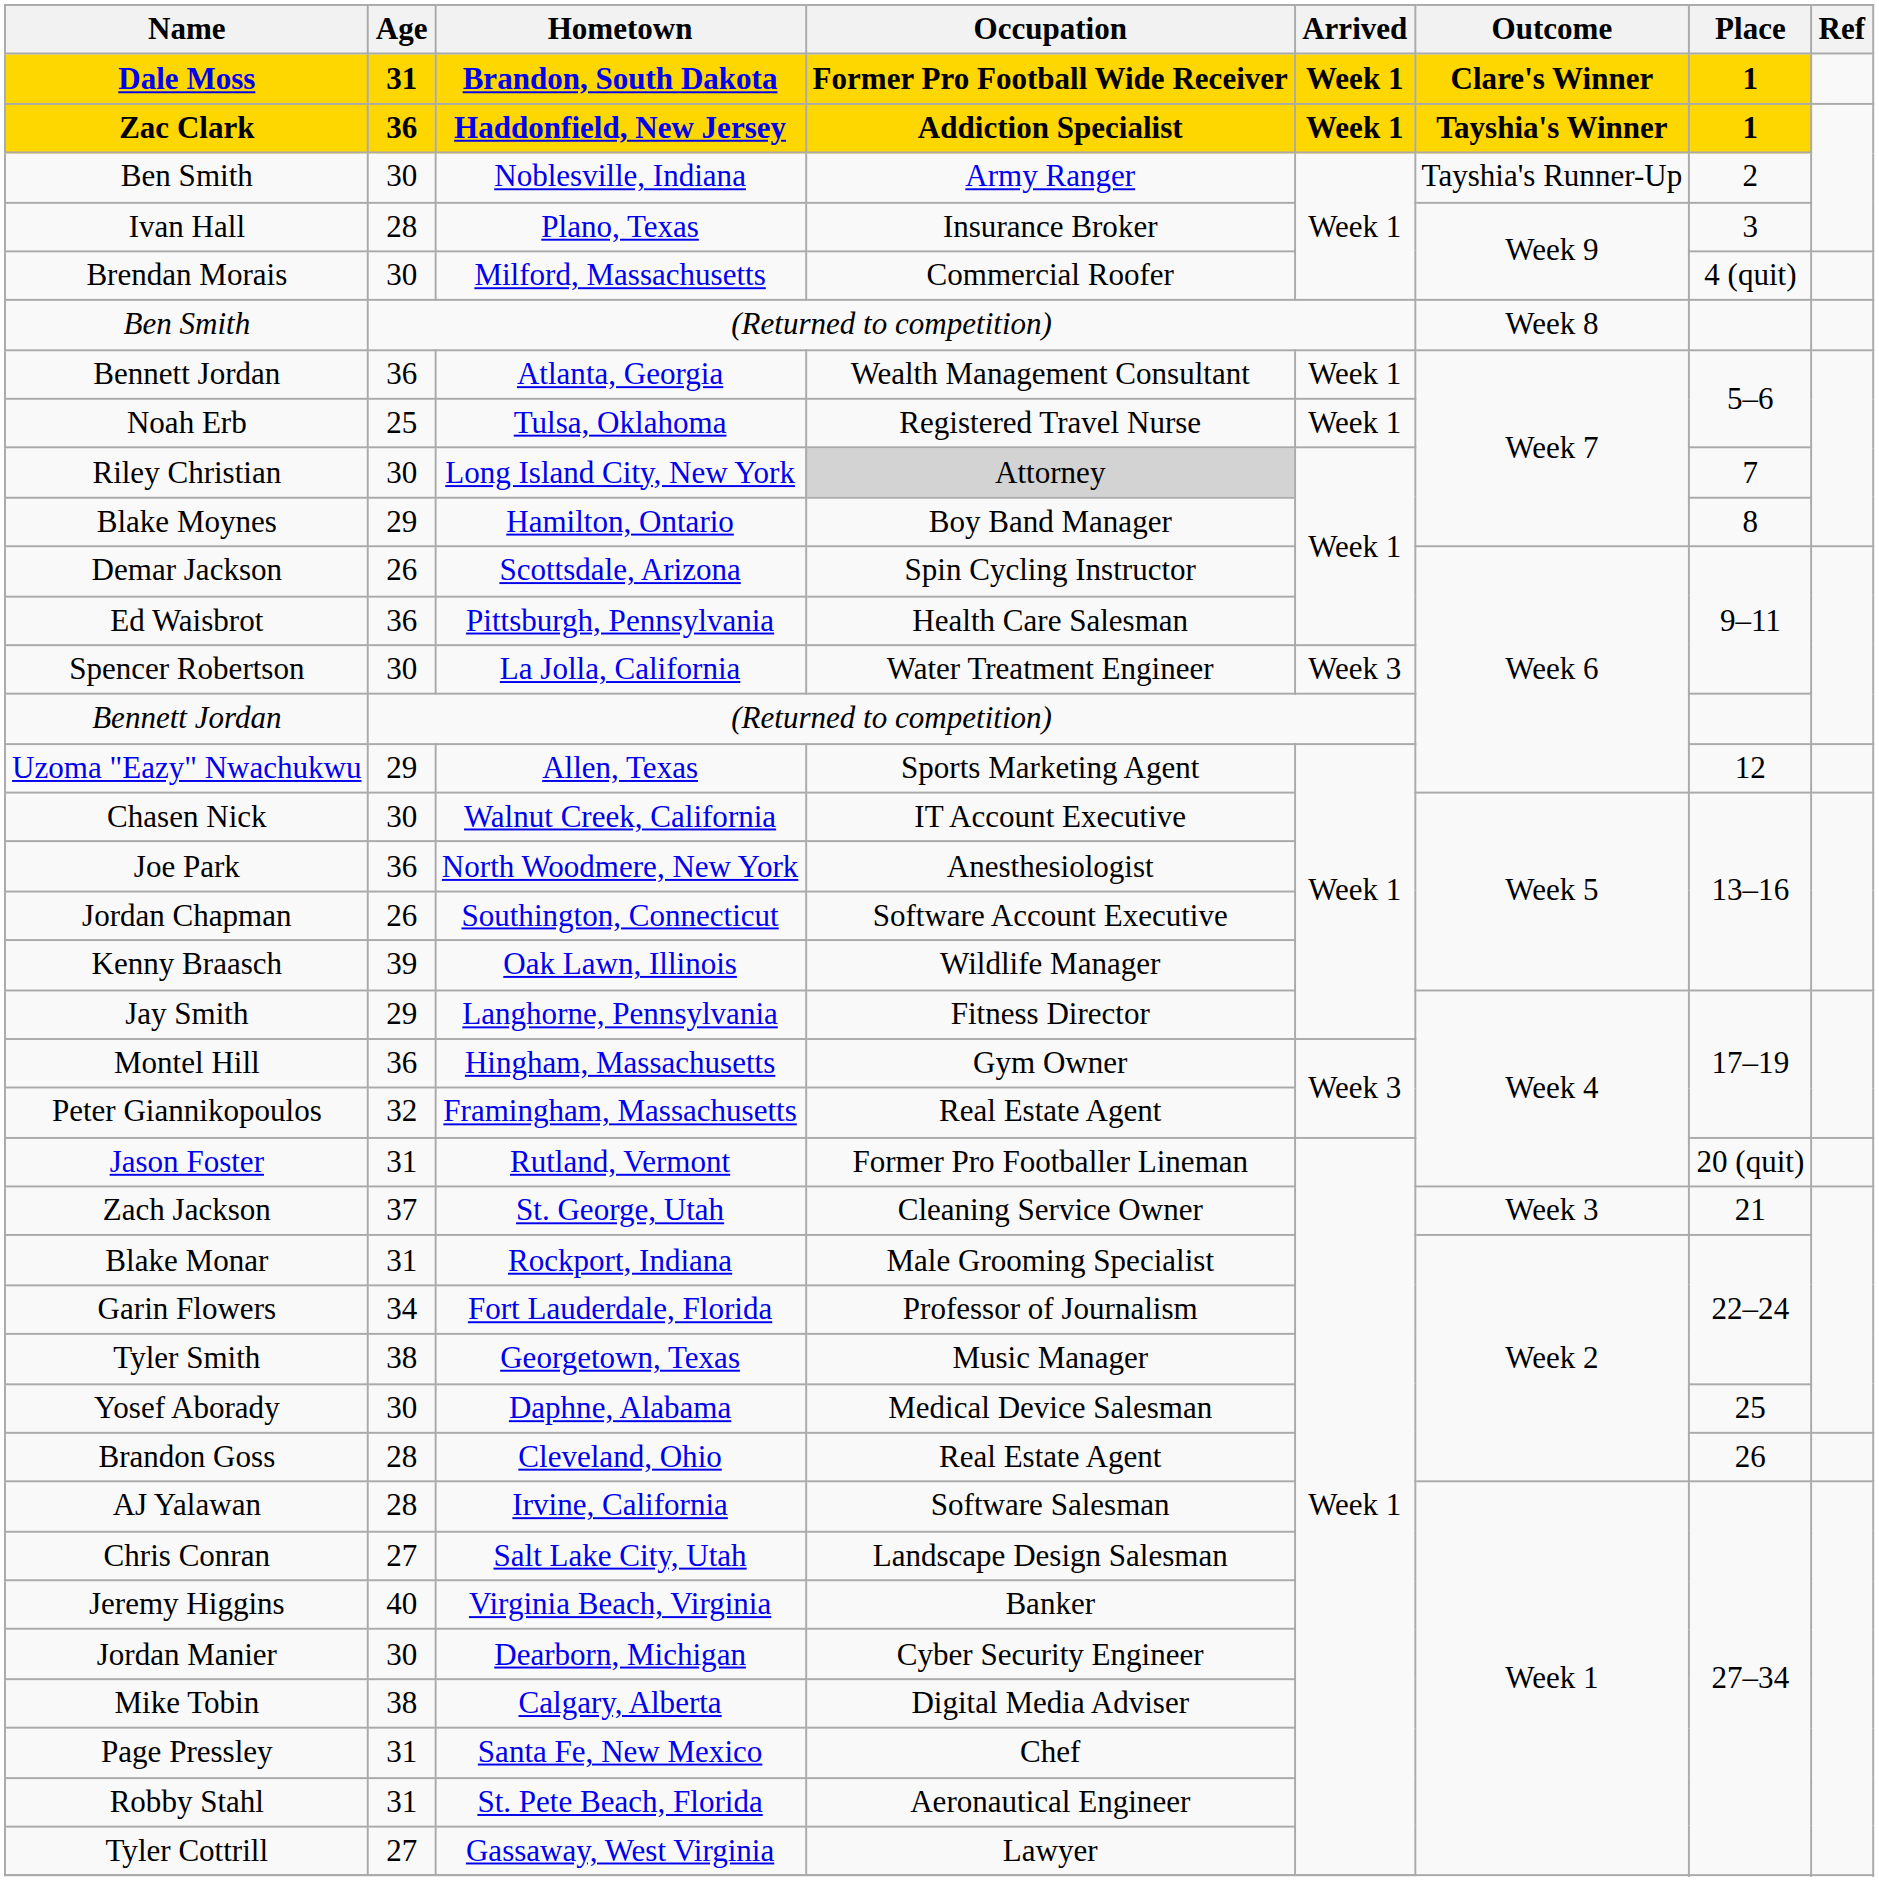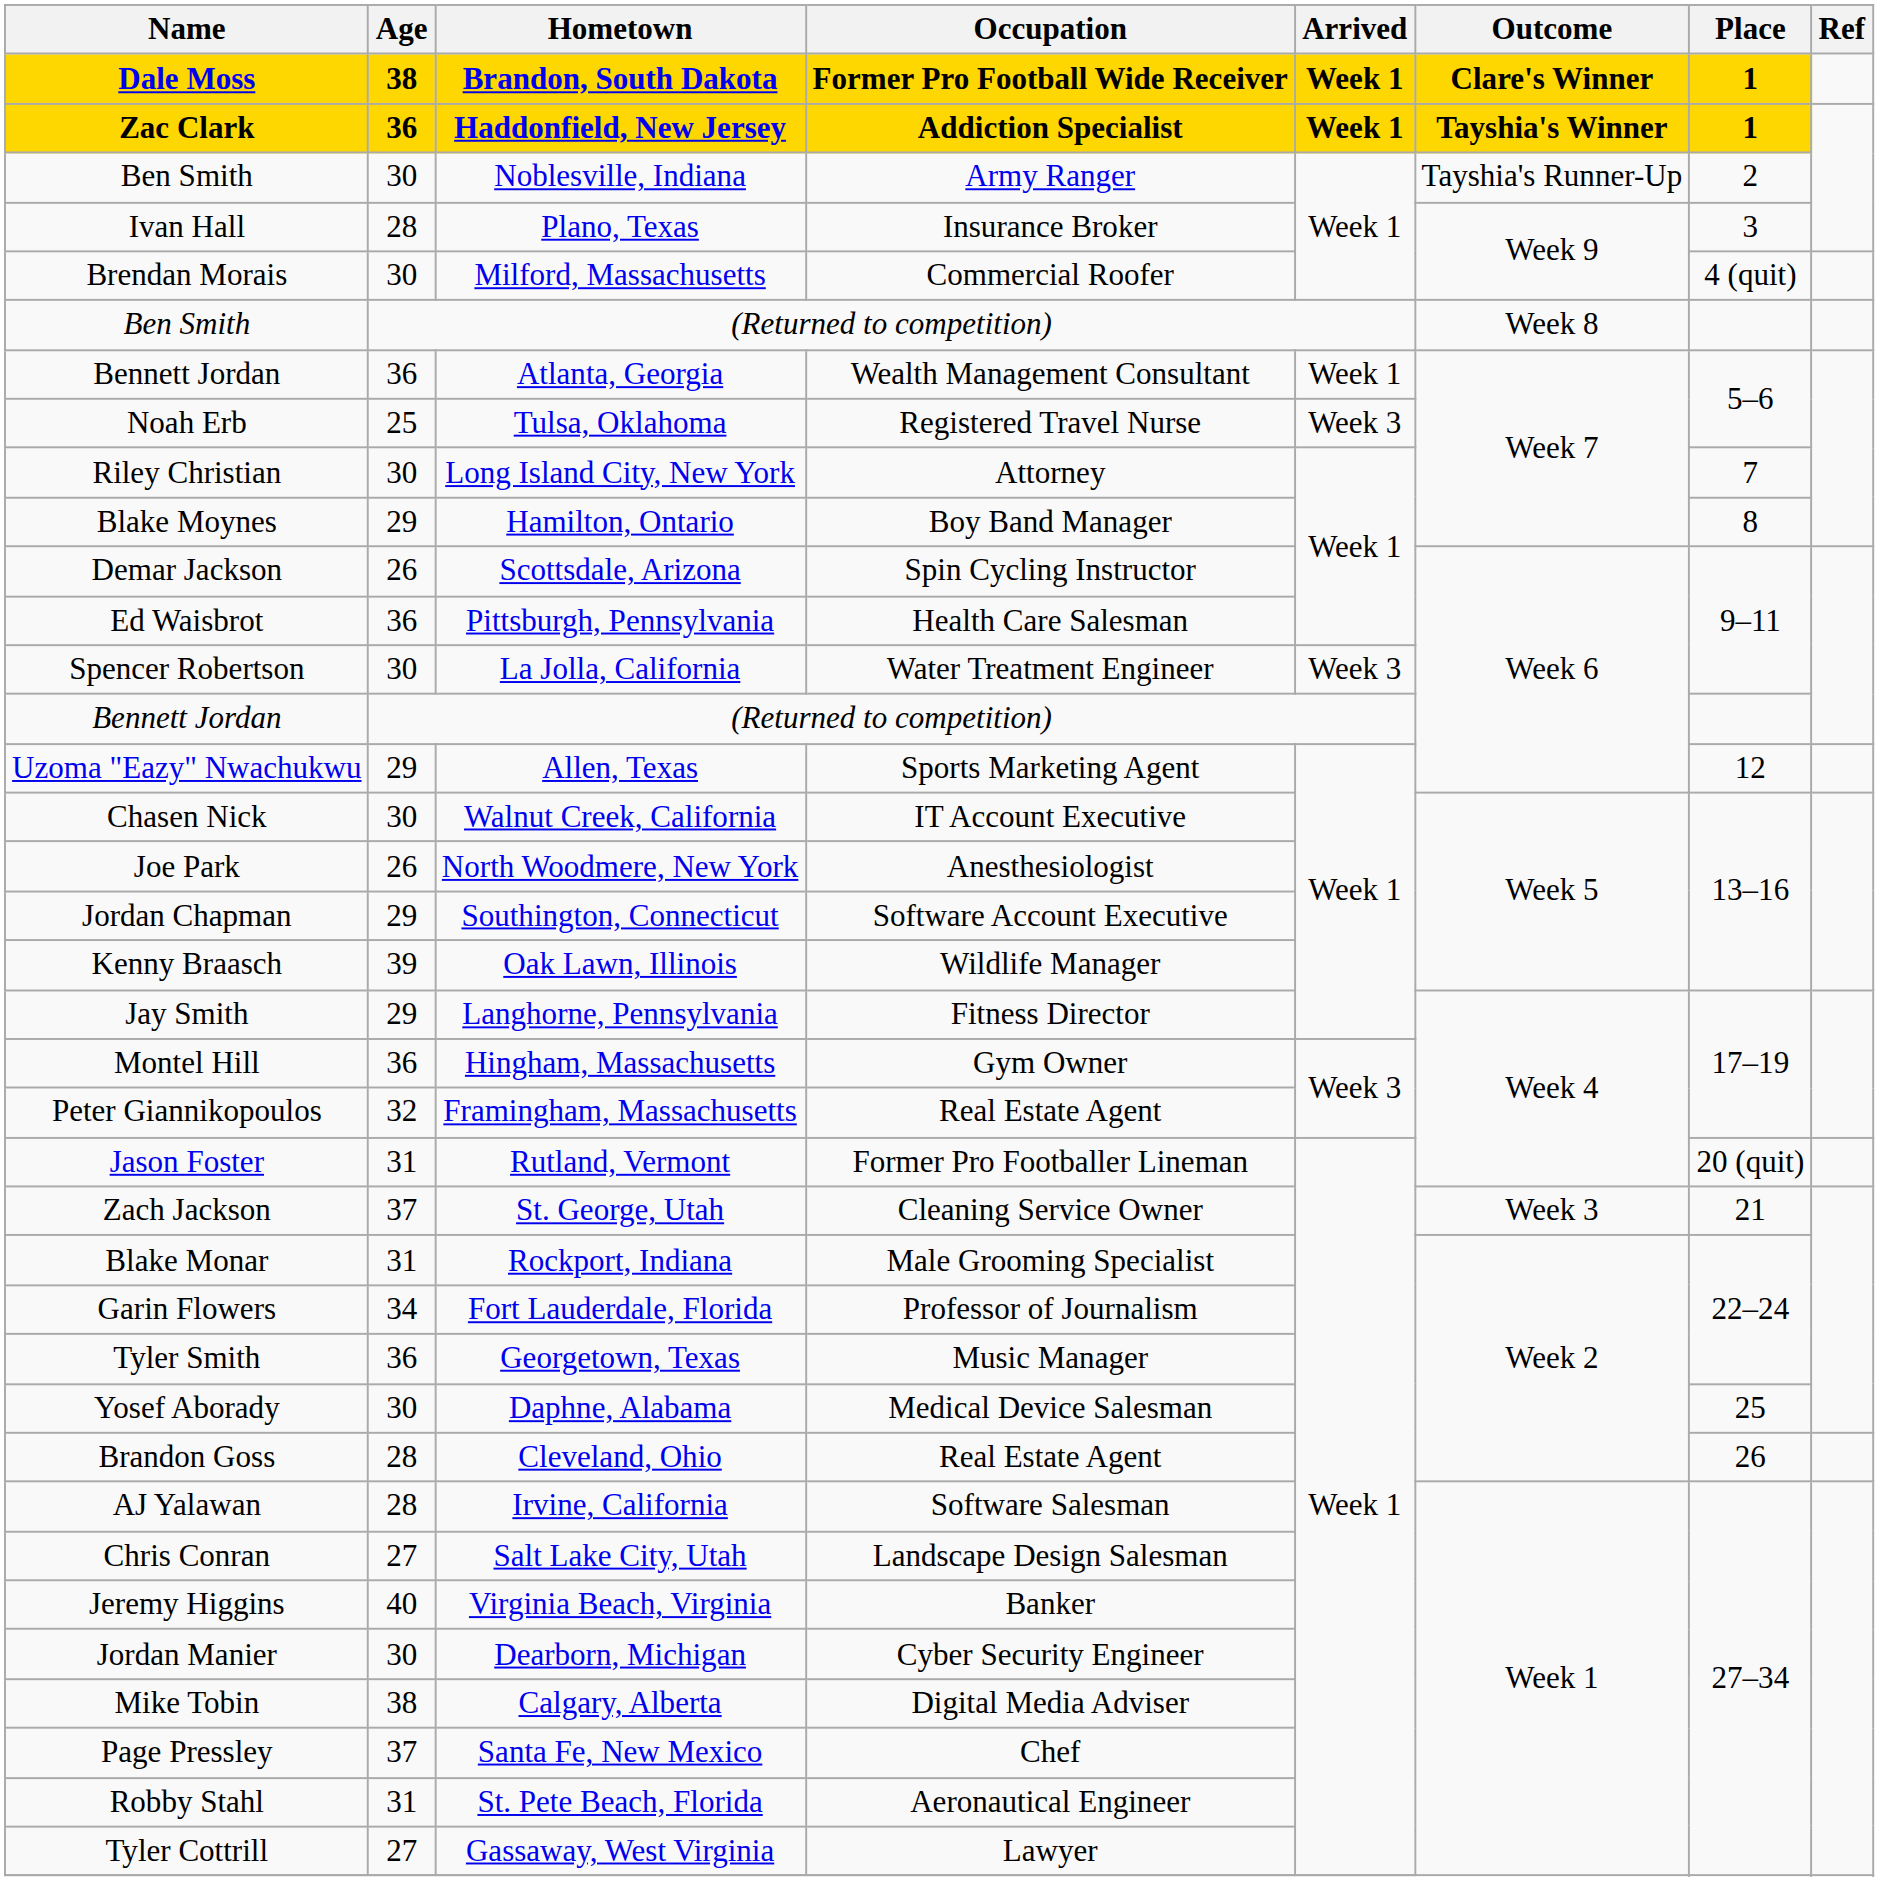Brandon, South Dakota | Age: 31 -> 38
Tulsa, Oklahoma | Arrived: Week 1 -> Week 3
Long Island City, New York | Occupation: lightgrey background -> no background
North Woodmere, New York | Age: 36 -> 26
Southington, Connecticut | Age: 26 -> 29
Georgetown, Texas | Age: 38 -> 36
Santa Fe, New Mexico | Age: 31 -> 37
